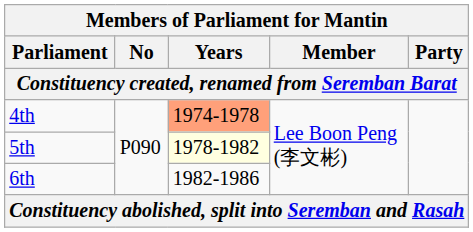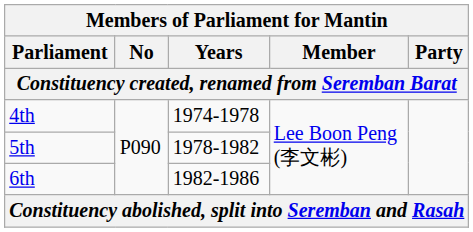4th | Years: lightsalmon background -> no background
5th | Years: lightyellow background -> no background
